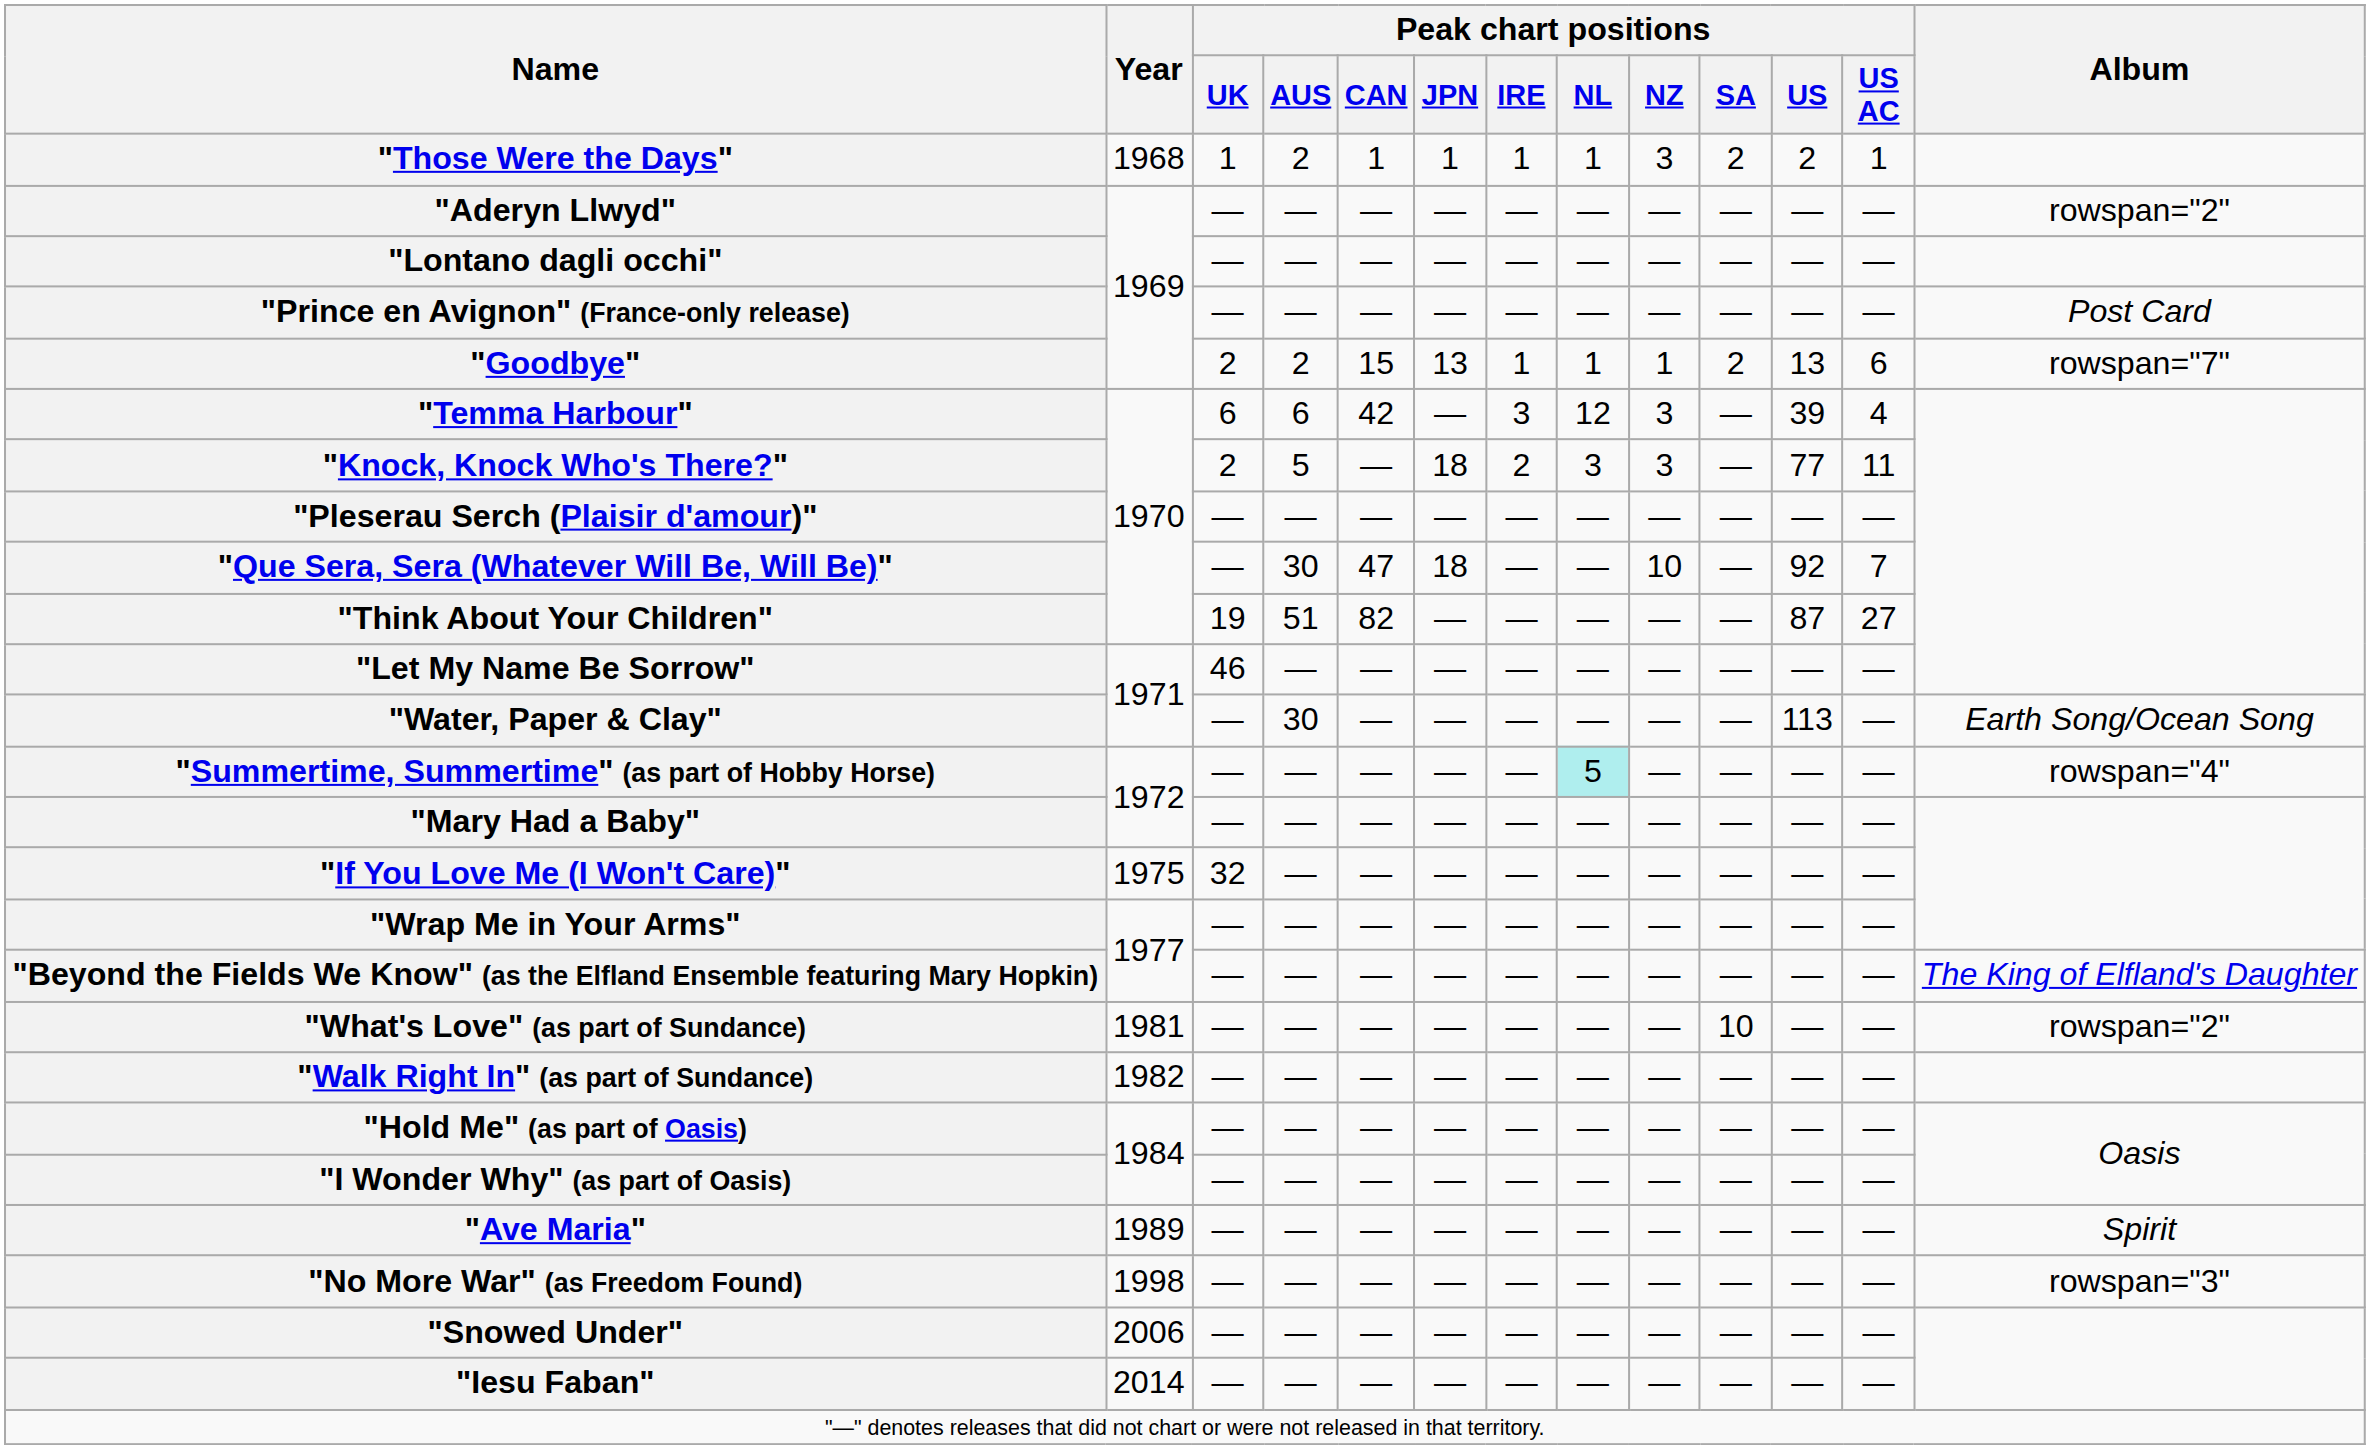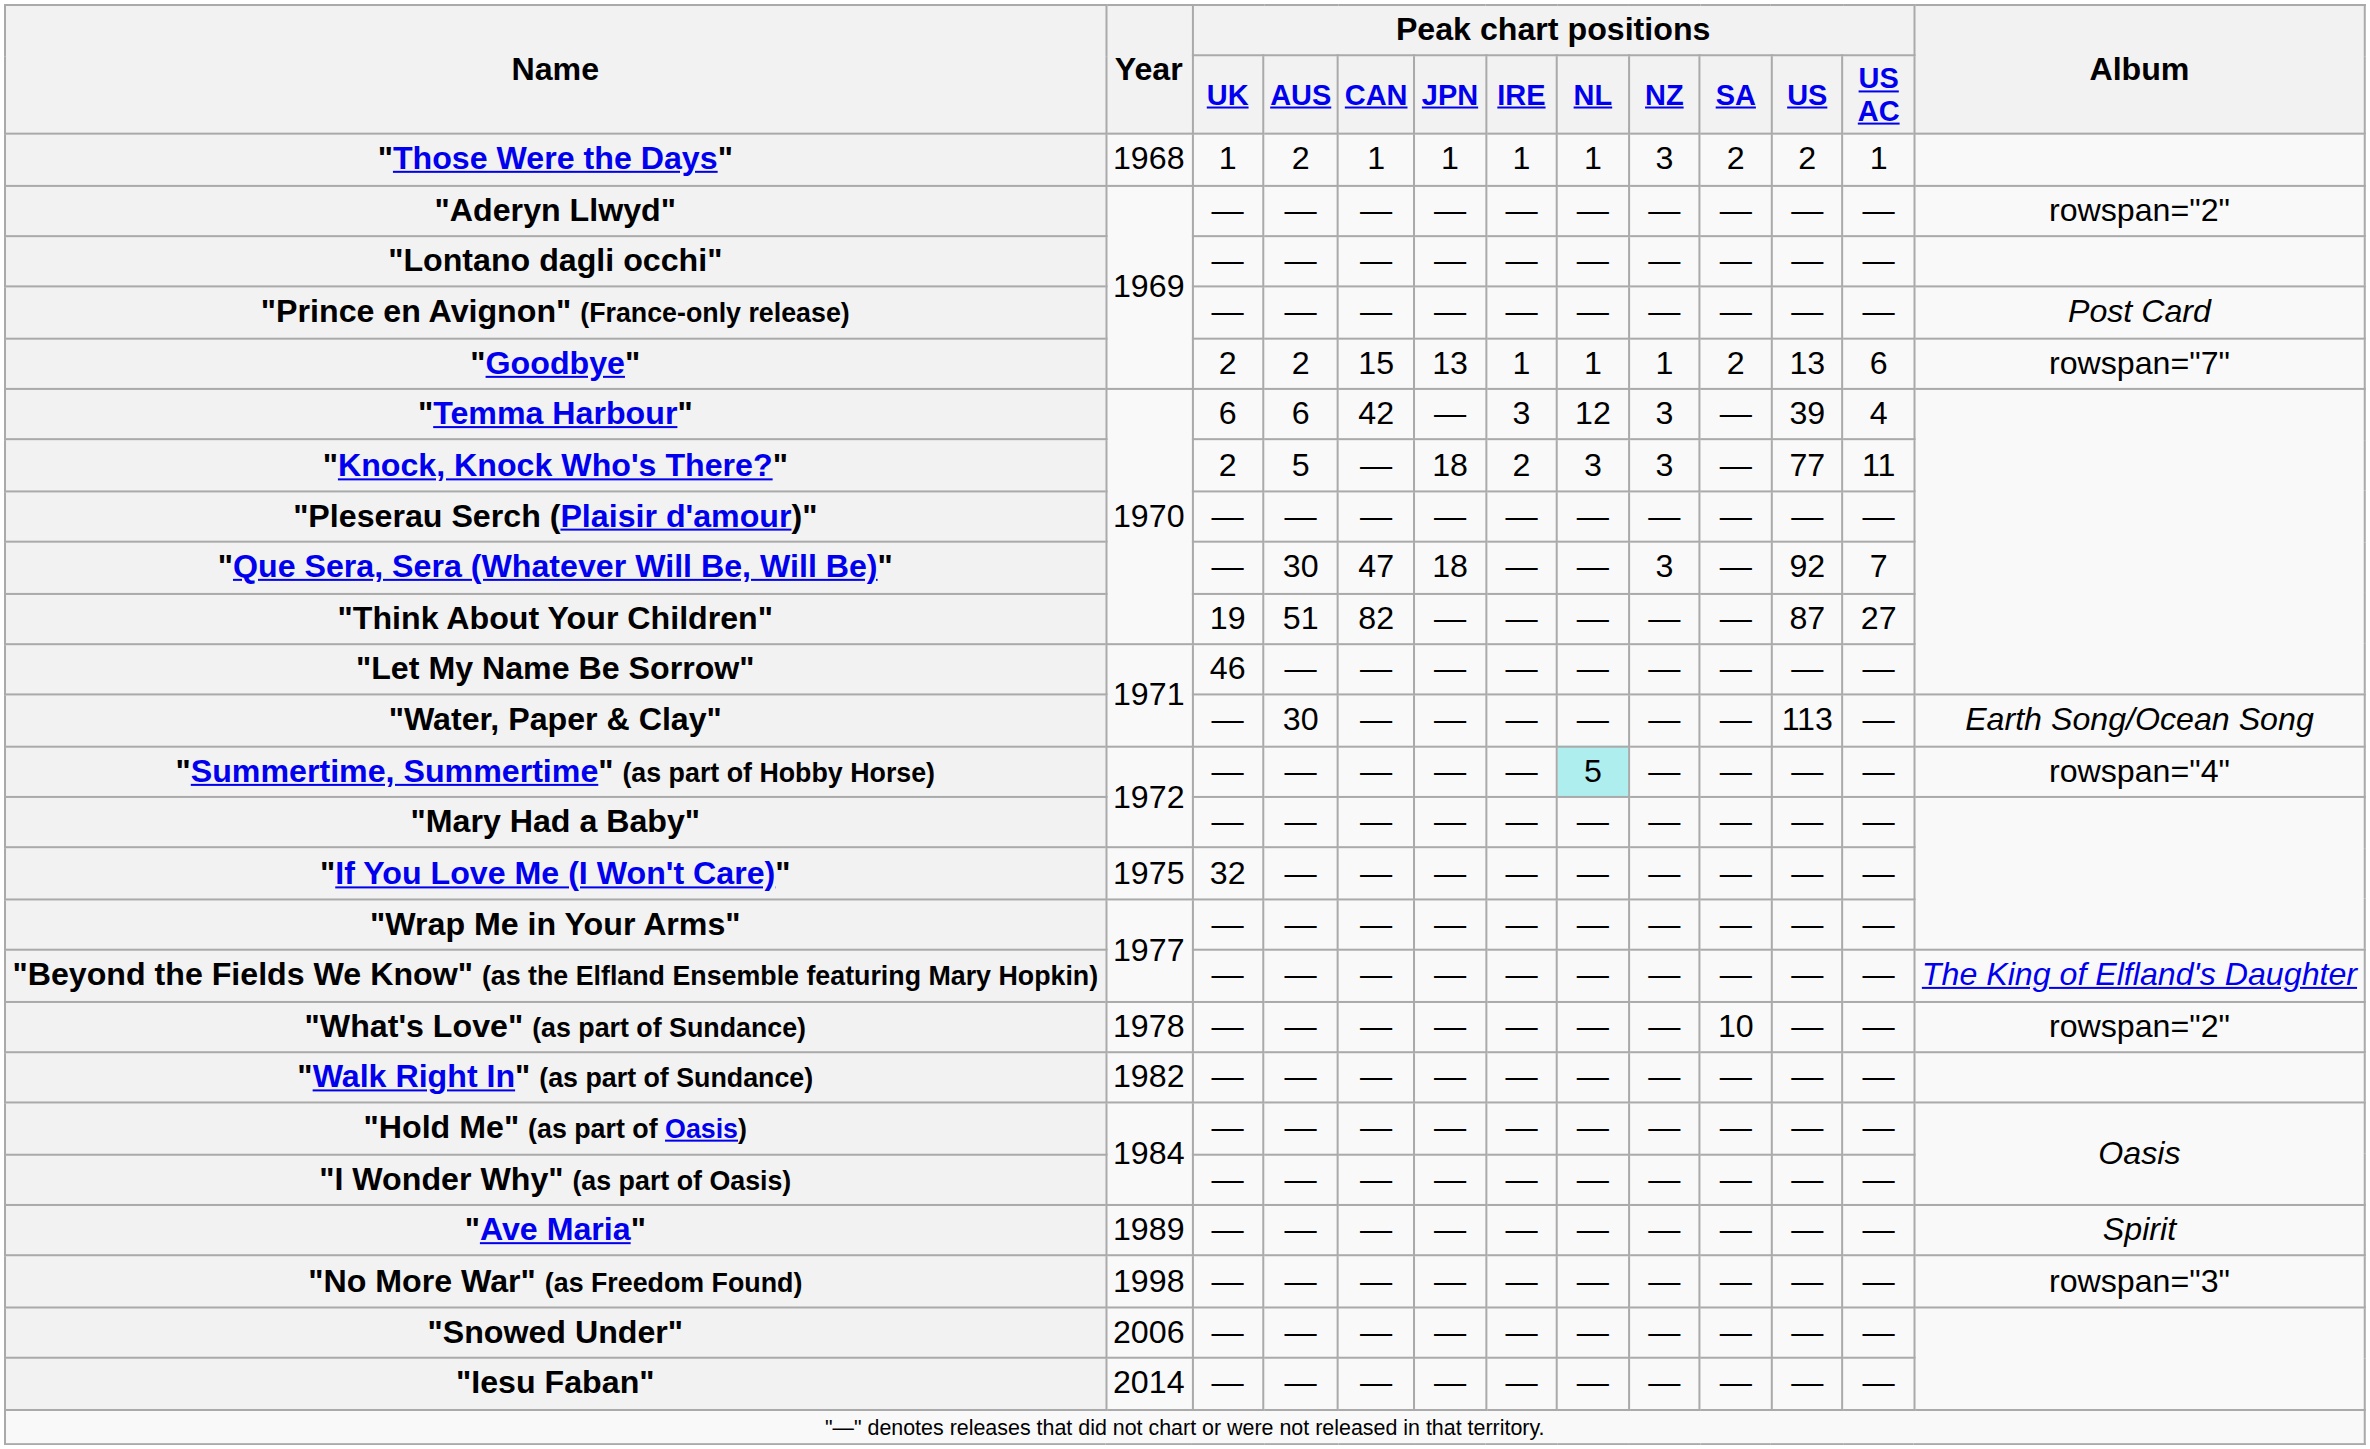"Que Sera, Sera (Whatever Will Be, Will Be)" | Peak chart positions / NZ: 10 -> 3
"What's Love" (as part of Sundance) | Year: 1981 -> 1978
